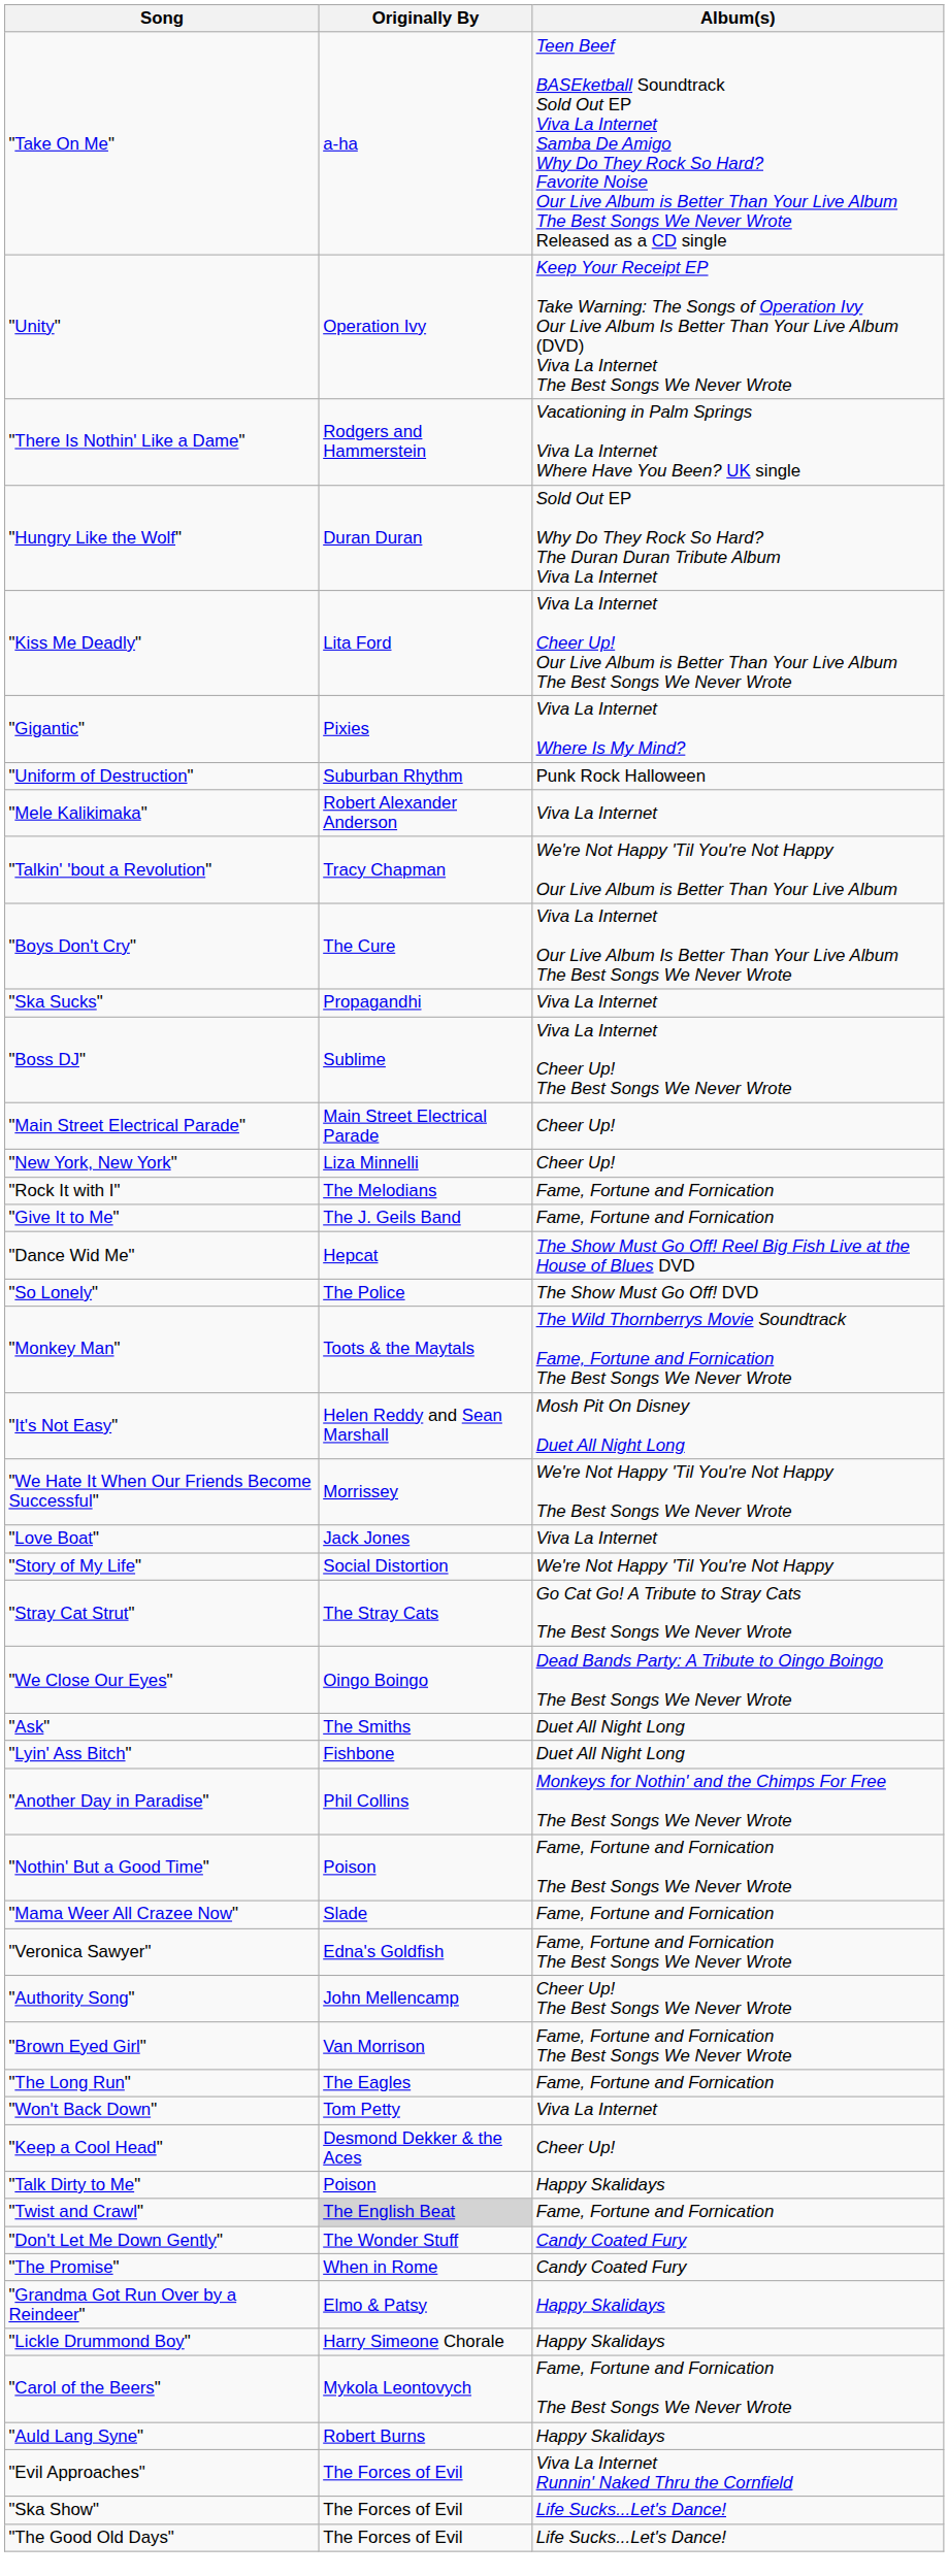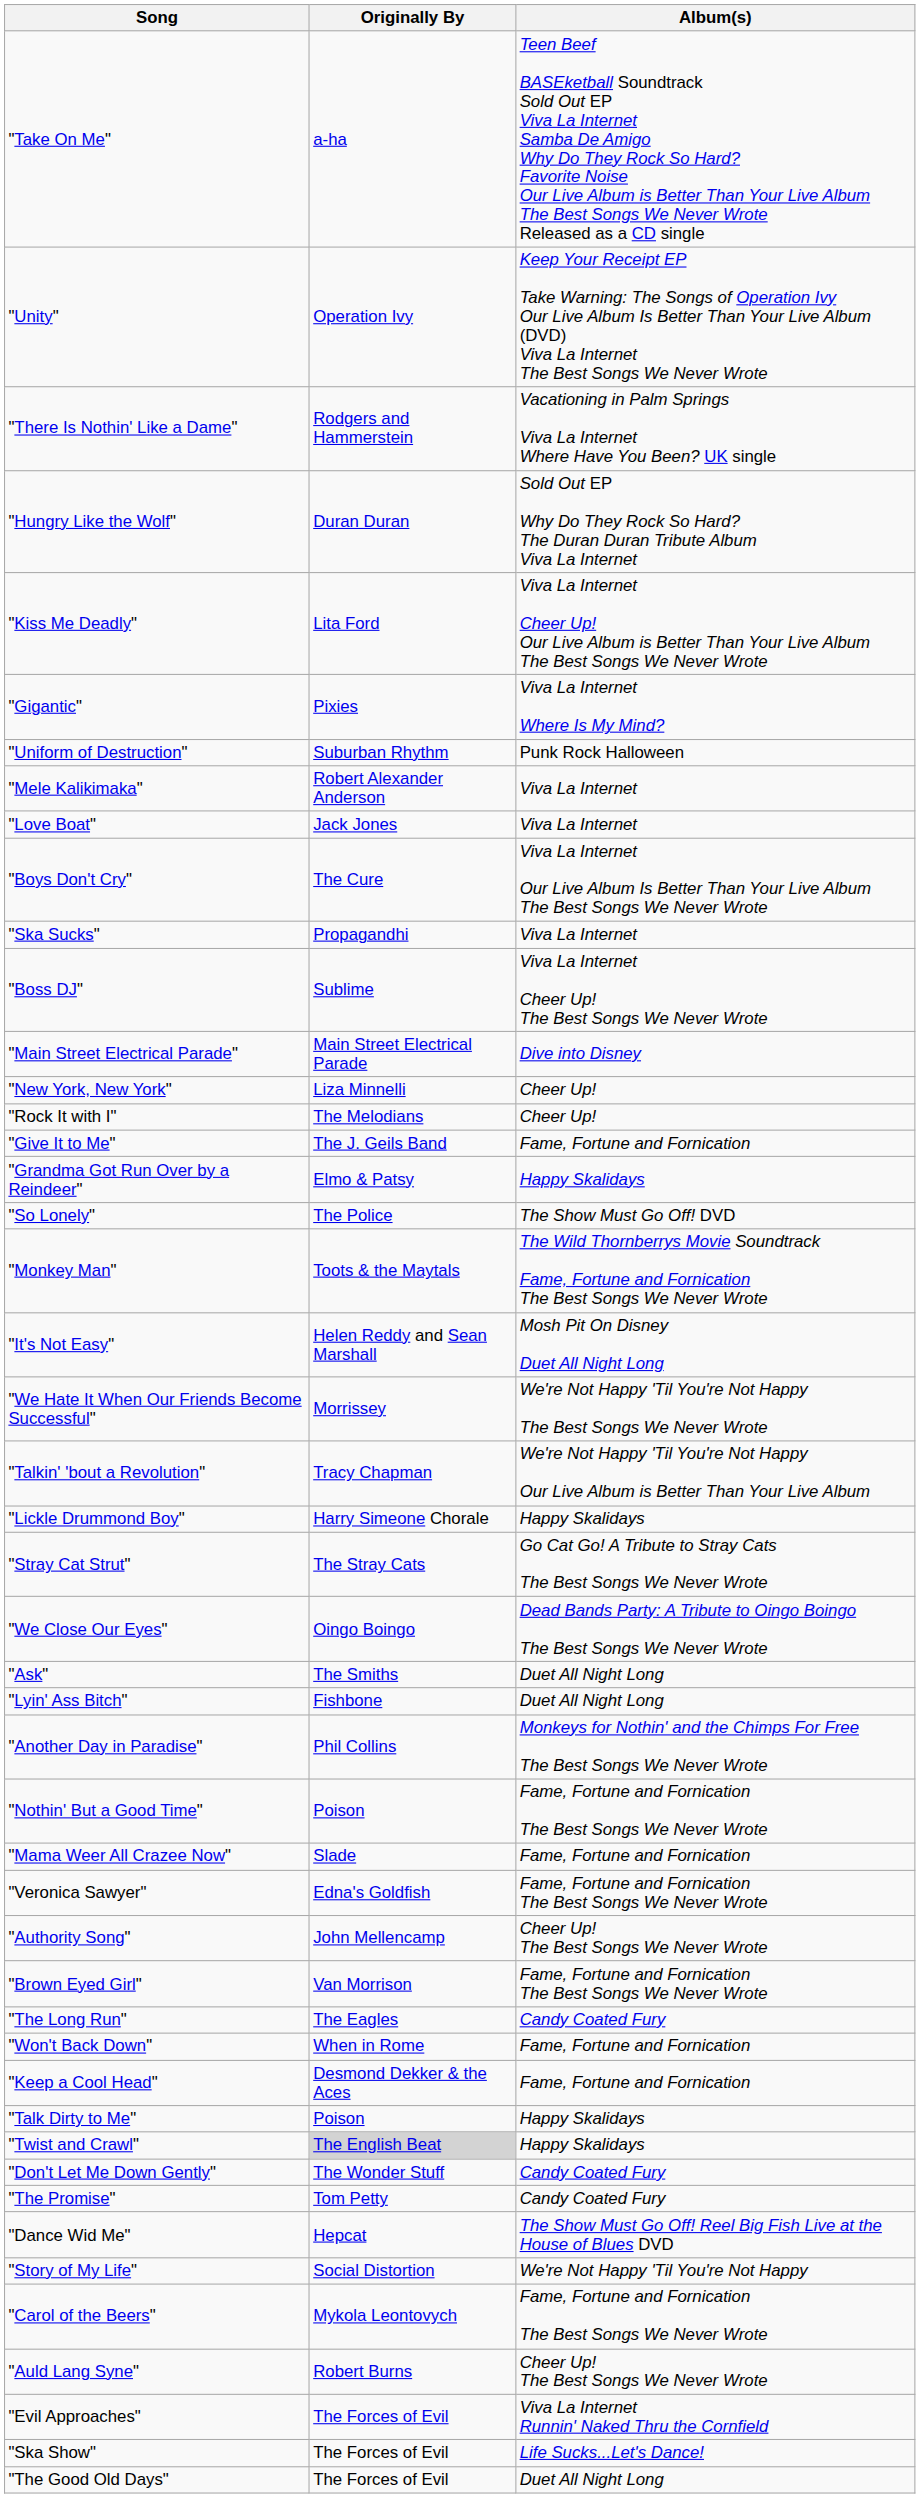rows swapped: "Love Boat" <-> "Talkin' 'bout a Revolution"
"Main Street Electrical Parade" | Album(s): Cheer Up! -> Dive into Disney
"Rock It with I" | Album(s): Fame, Fortune and Fornication -> Cheer Up!
rows swapped: "Dance Wid Me" <-> "Grandma Got Run Over by a Reindeer"
rows swapped: "Story of My Life" <-> "Lickle Drummond Boy"
"The Long Run" | Album(s): Fame, Fortune and Fornication -> Candy Coated Fury
"Won't Back Down" | Originally By: Tom Petty -> When in Rome
"Won't Back Down" | Album(s): Viva La Internet -> Fame, Fortune and Fornication
"Keep a Cool Head" | Album(s): Cheer Up! -> Fame, Fortune and Fornication
"Twist and Crawl" | Album(s): Fame, Fortune and Fornication -> Happy Skalidays
"The Promise" | Originally By: When in Rome -> Tom Petty
"Auld Lang Syne" | Album(s): Happy Skalidays -> Cheer Up! The Best Songs We Never Wrote
"The Good Old Days" | Album(s): Life Sucks...Let's Dance! -> Duet All Night Long
